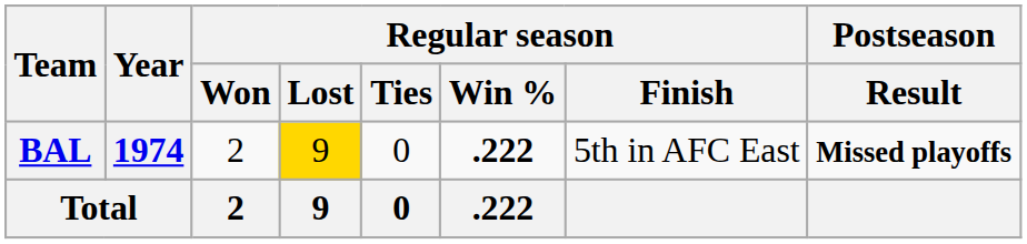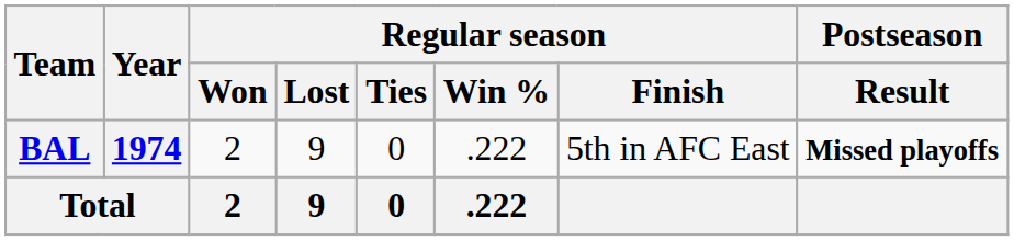BAL | Regular season / Lost: gold background -> no background
BAL | Regular season / Win %: bold -> normal
